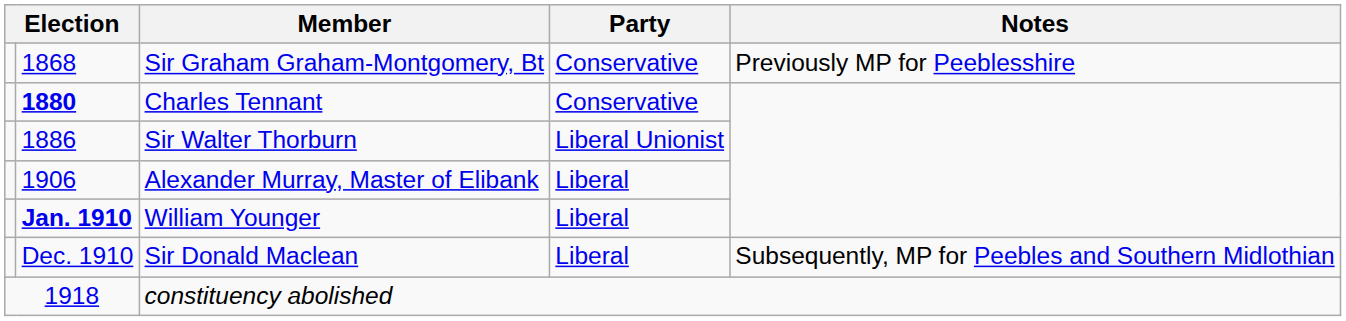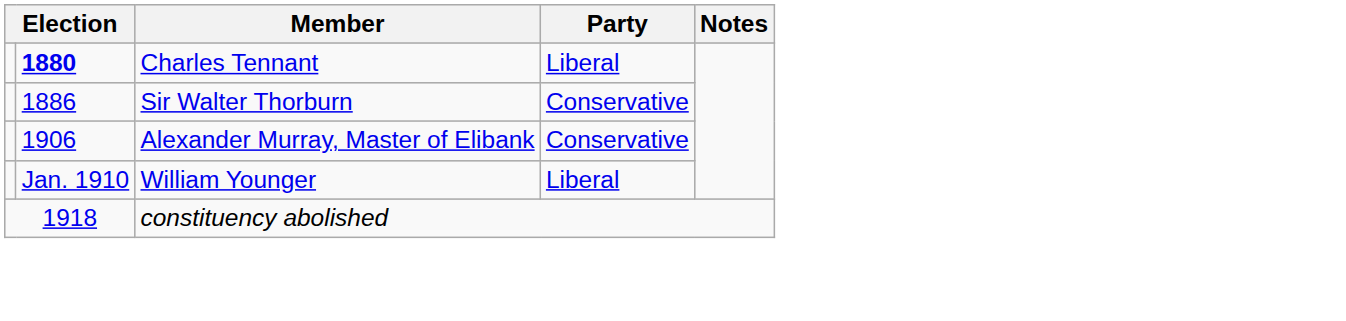- row: 1868 | Sir Graham Graham-Montgomery, Bt | Conservative | Previously MP for Peeblesshire
Charles Tennant | Party: Conservative -> Liberal
Sir Walter Thorburn | Party: Liberal Unionist -> Conservative
Alexander Murray, Master of Elibank | Party: Liberal -> Conservative
William Younger | column 2: bold -> normal
- row: Dec. 1910 | Sir Donald Maclean | Liberal | Subsequently, MP for Peebles and Southern Midlothian
